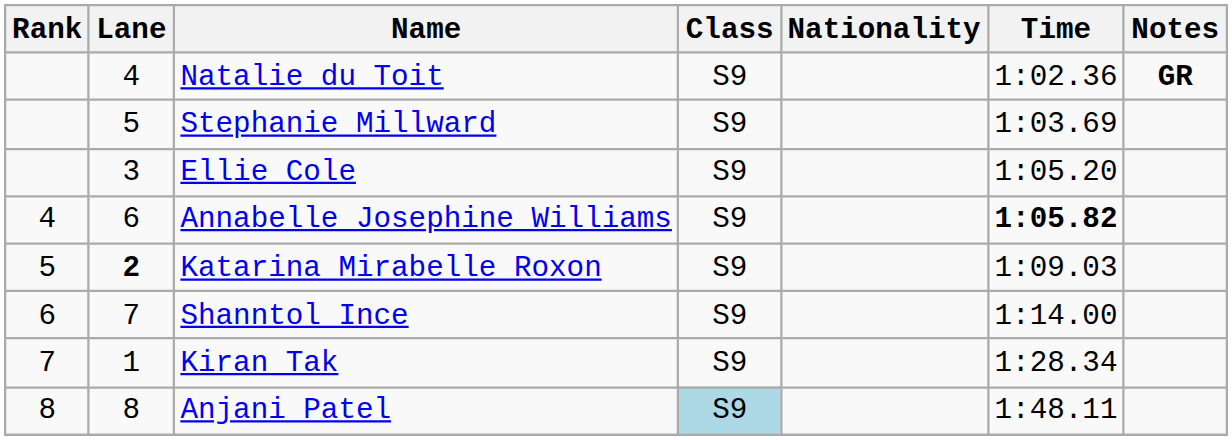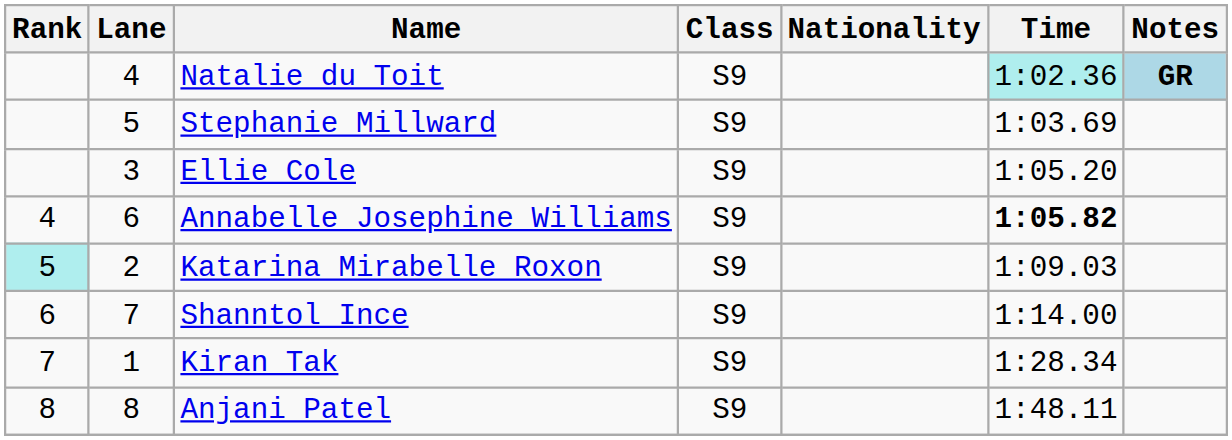Natalie du Toit | Time: no background -> paleturquoise background
Natalie du Toit | Notes: no background -> lightblue background
Katarina Mirabelle Roxon | Rank: no background -> paleturquoise background
Katarina Mirabelle Roxon | Lane: bold -> normal
Anjani Patel | Class: lightblue background -> no background
